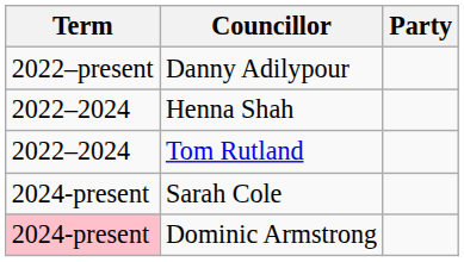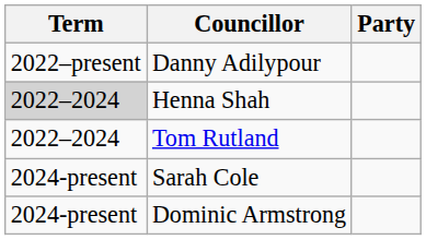Henna Shah | Term: no background -> lightgrey background
Dominic Armstrong | Term: pink background -> no background
